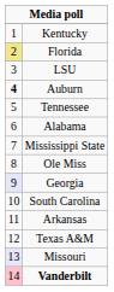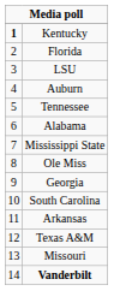Kentucky | column 1: normal -> bold
Florida | column 1: khaki background -> no background
Auburn | column 1: bold -> normal
Georgia | column 1: lavender background -> no background
Missouri | column 1: lavender background -> no background
Vanderbilt | column 1: pink background -> no background
